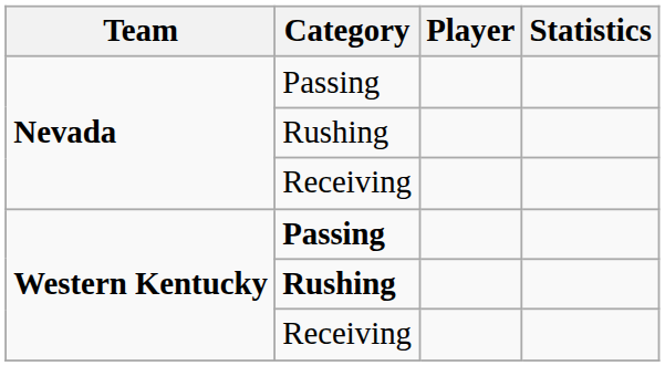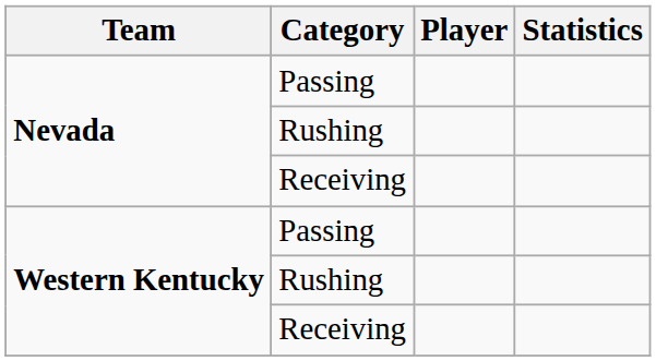Western Kentucky / Passing | Category: bold -> normal
Western Kentucky / Rushing | Category: bold -> normal
